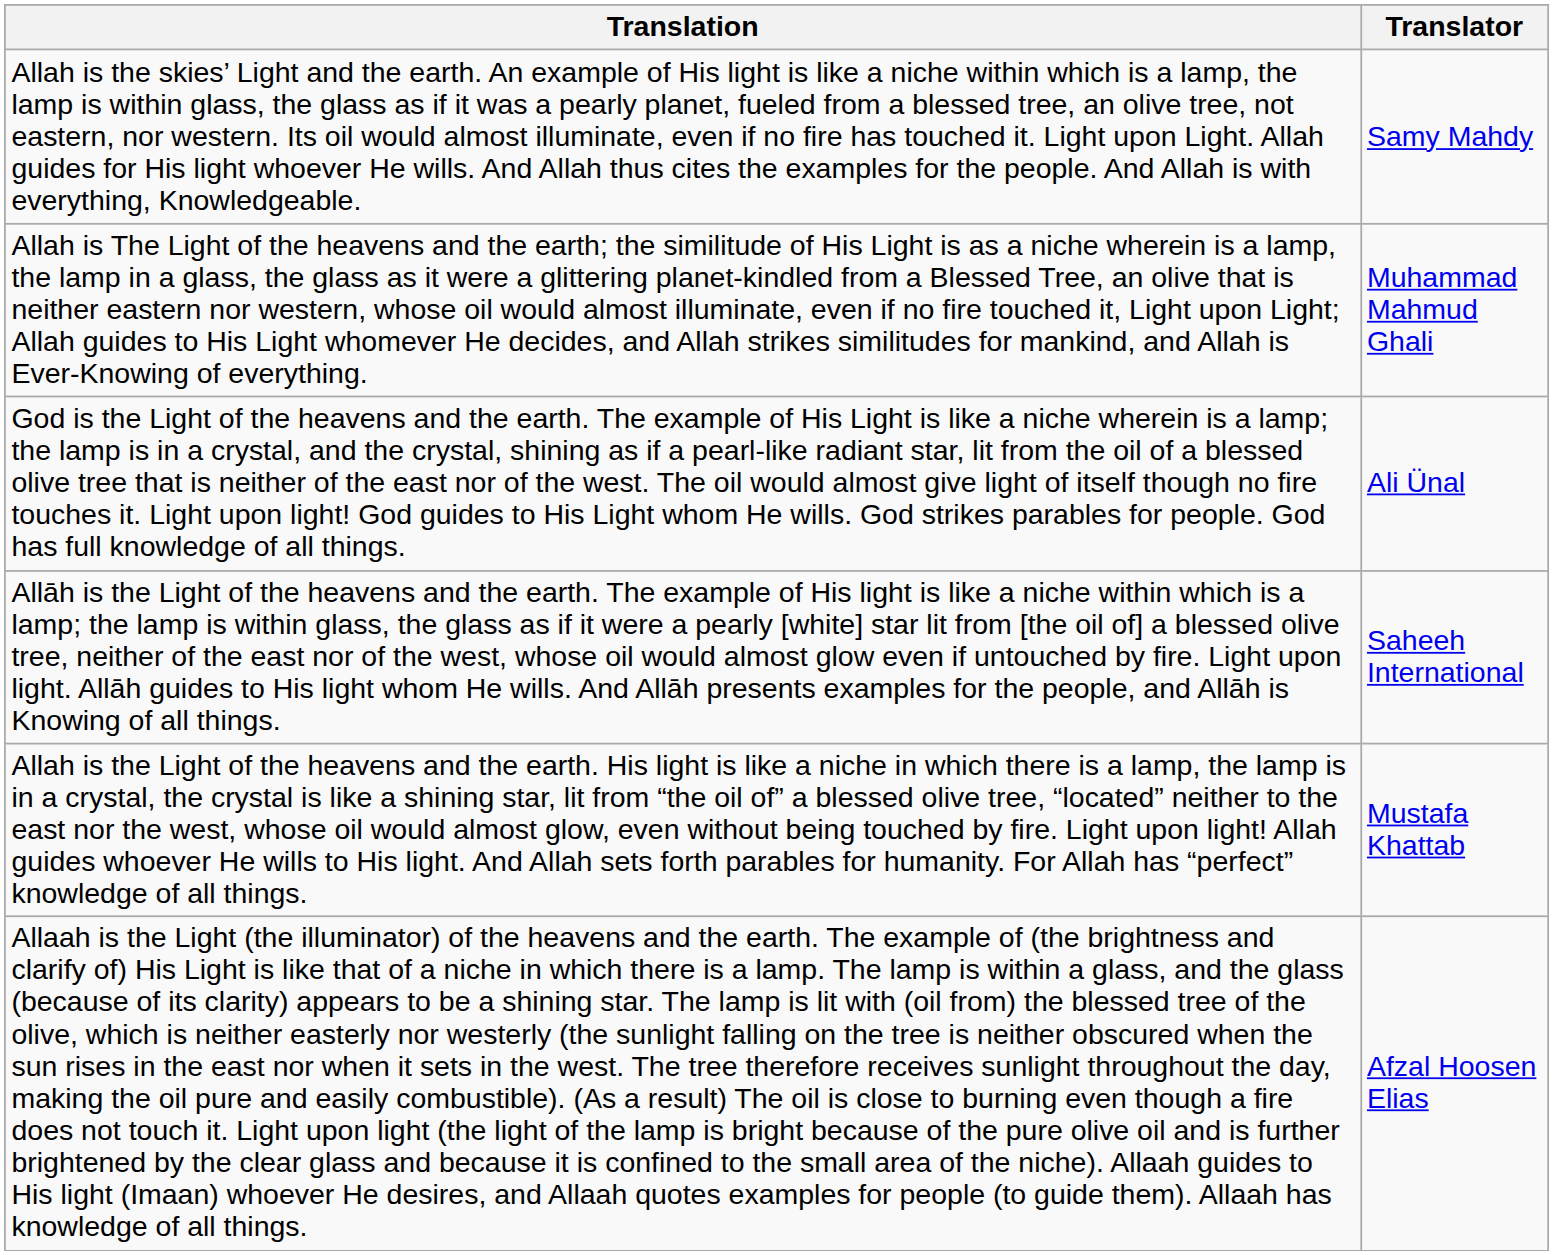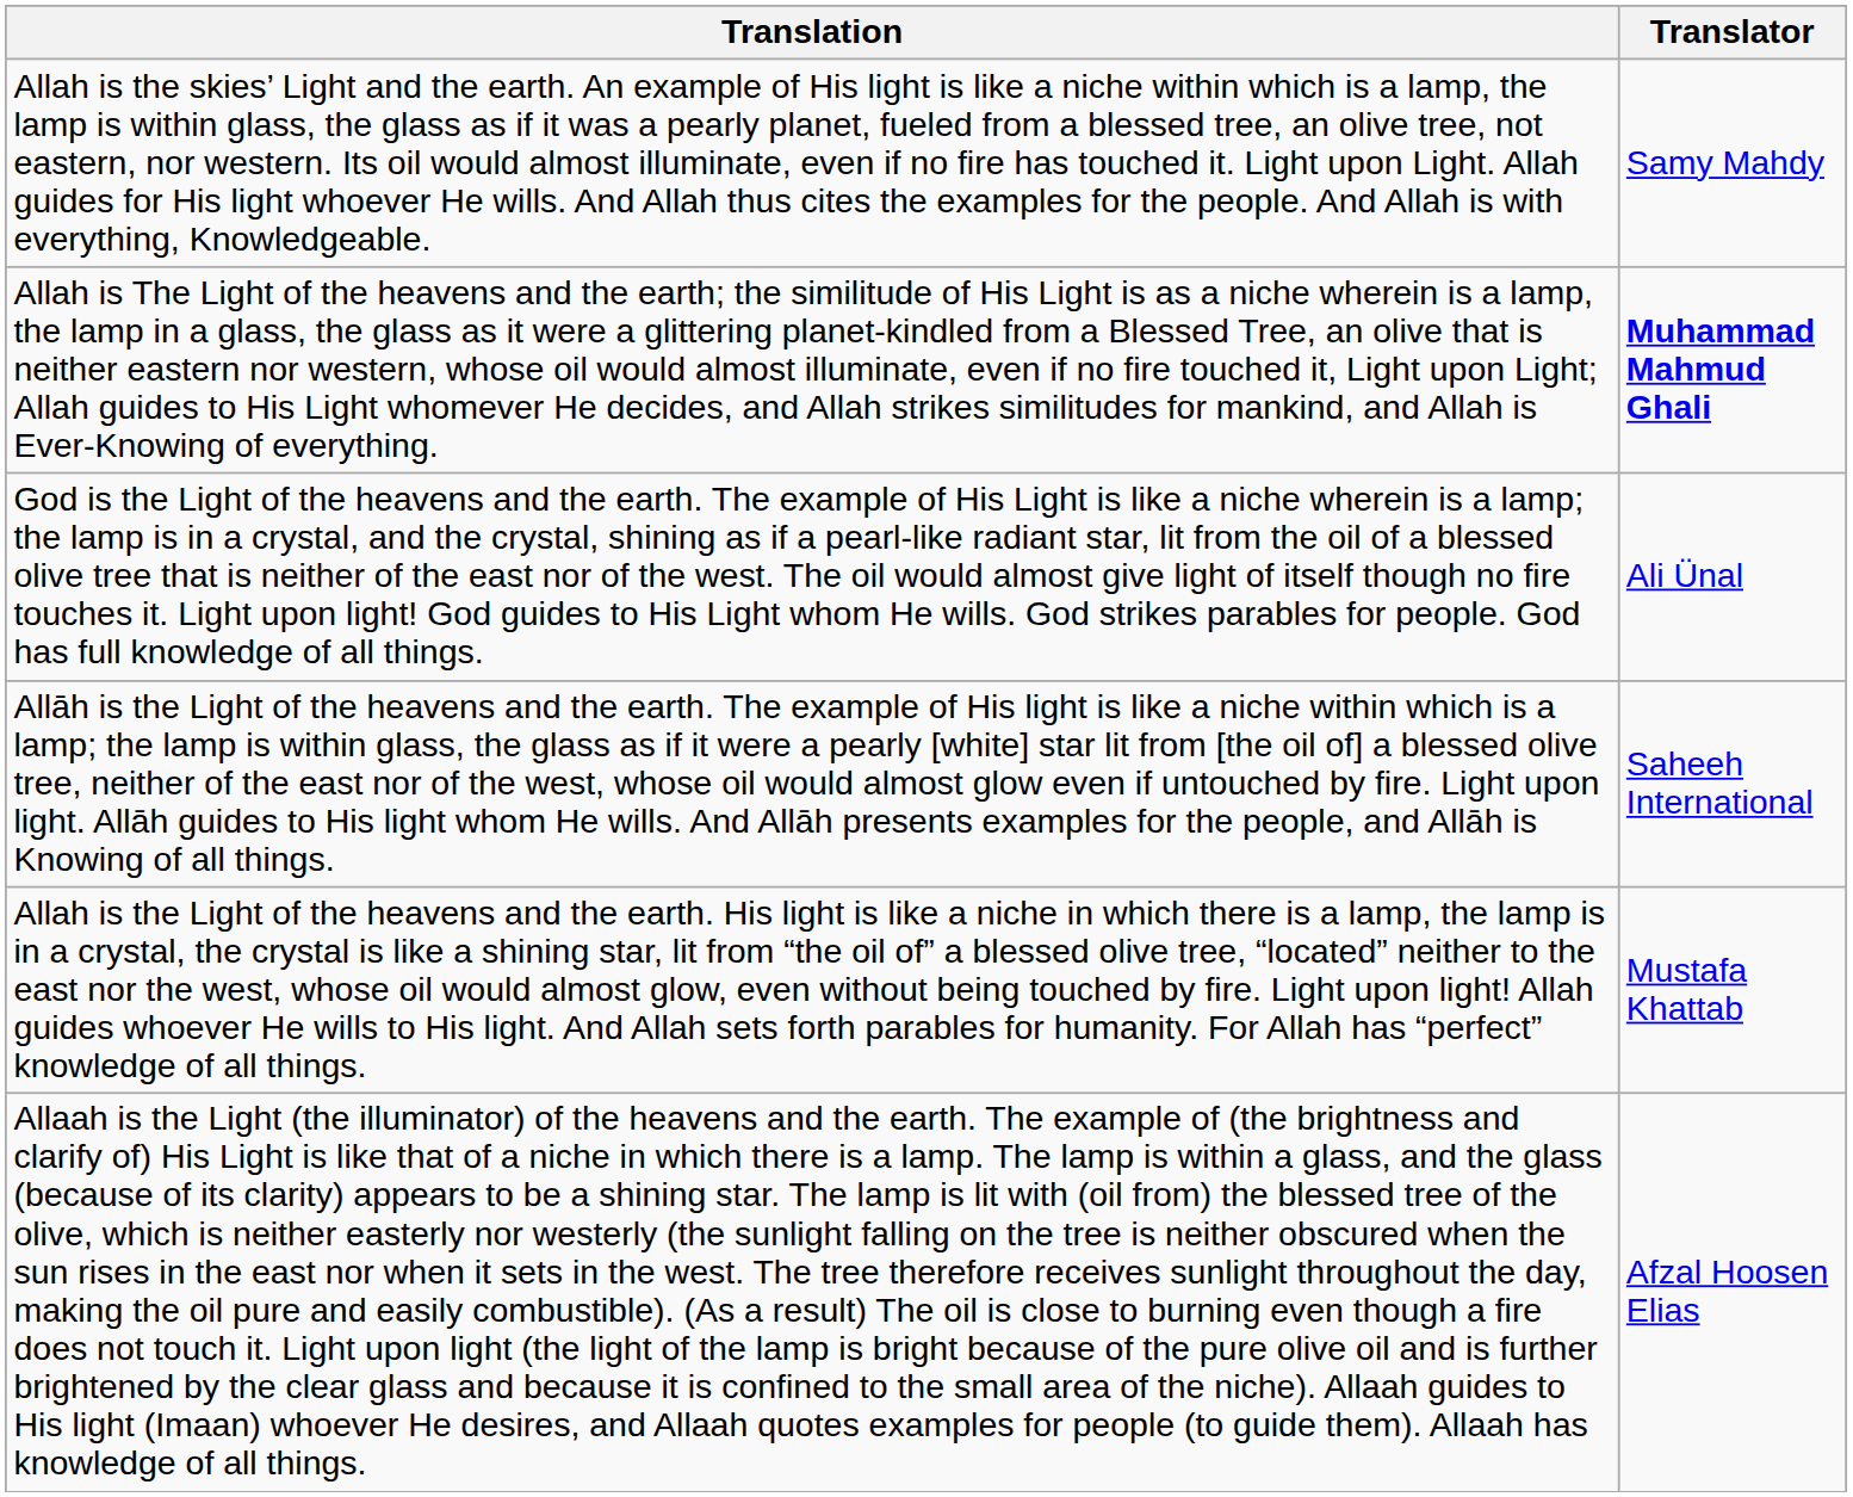row 3 | Translator: normal -> bold
